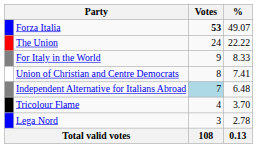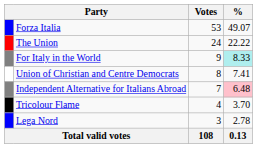Forza Italia | Votes: bold -> normal
For Italy in the World | %: no background -> paleturquoise background
Independent Alternative for Italians Abroad | Votes: lightblue background -> no background
Independent Alternative for Italians Abroad | %: no background -> pink background
